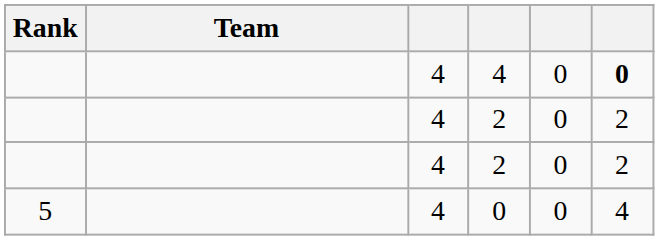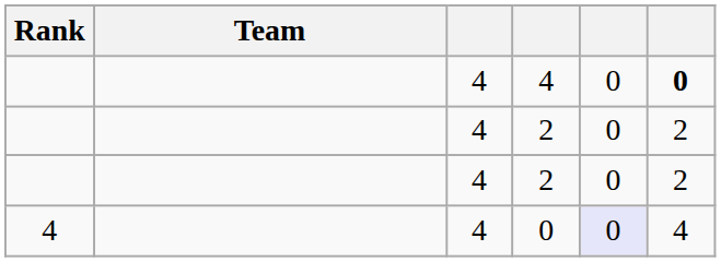row 5 | Rank: 5 -> 4
row 5 | column 5: no background -> lavender background
